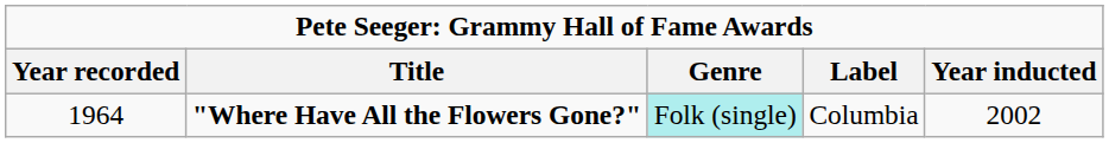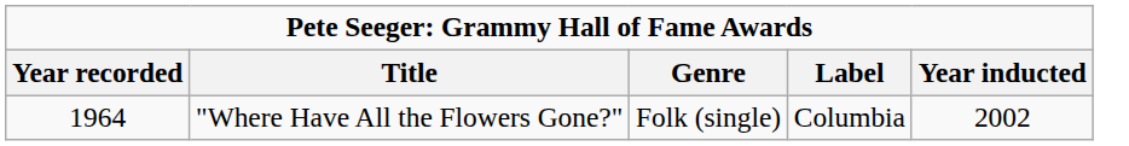row 3 | Title: bold -> normal
row 3 | Genre: paleturquoise background -> no background
